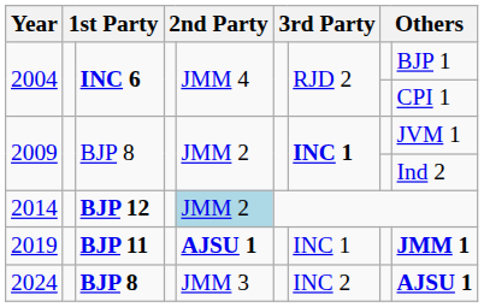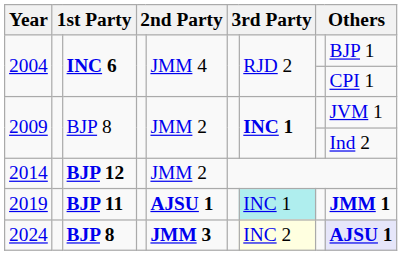2014 | column 5: lightblue background -> no background
2019 | column 7: no background -> paleturquoise background
2024 | column 5: normal -> bold
2024 | column 7: no background -> lightyellow background
2024 | column 9: no background -> lavender background
